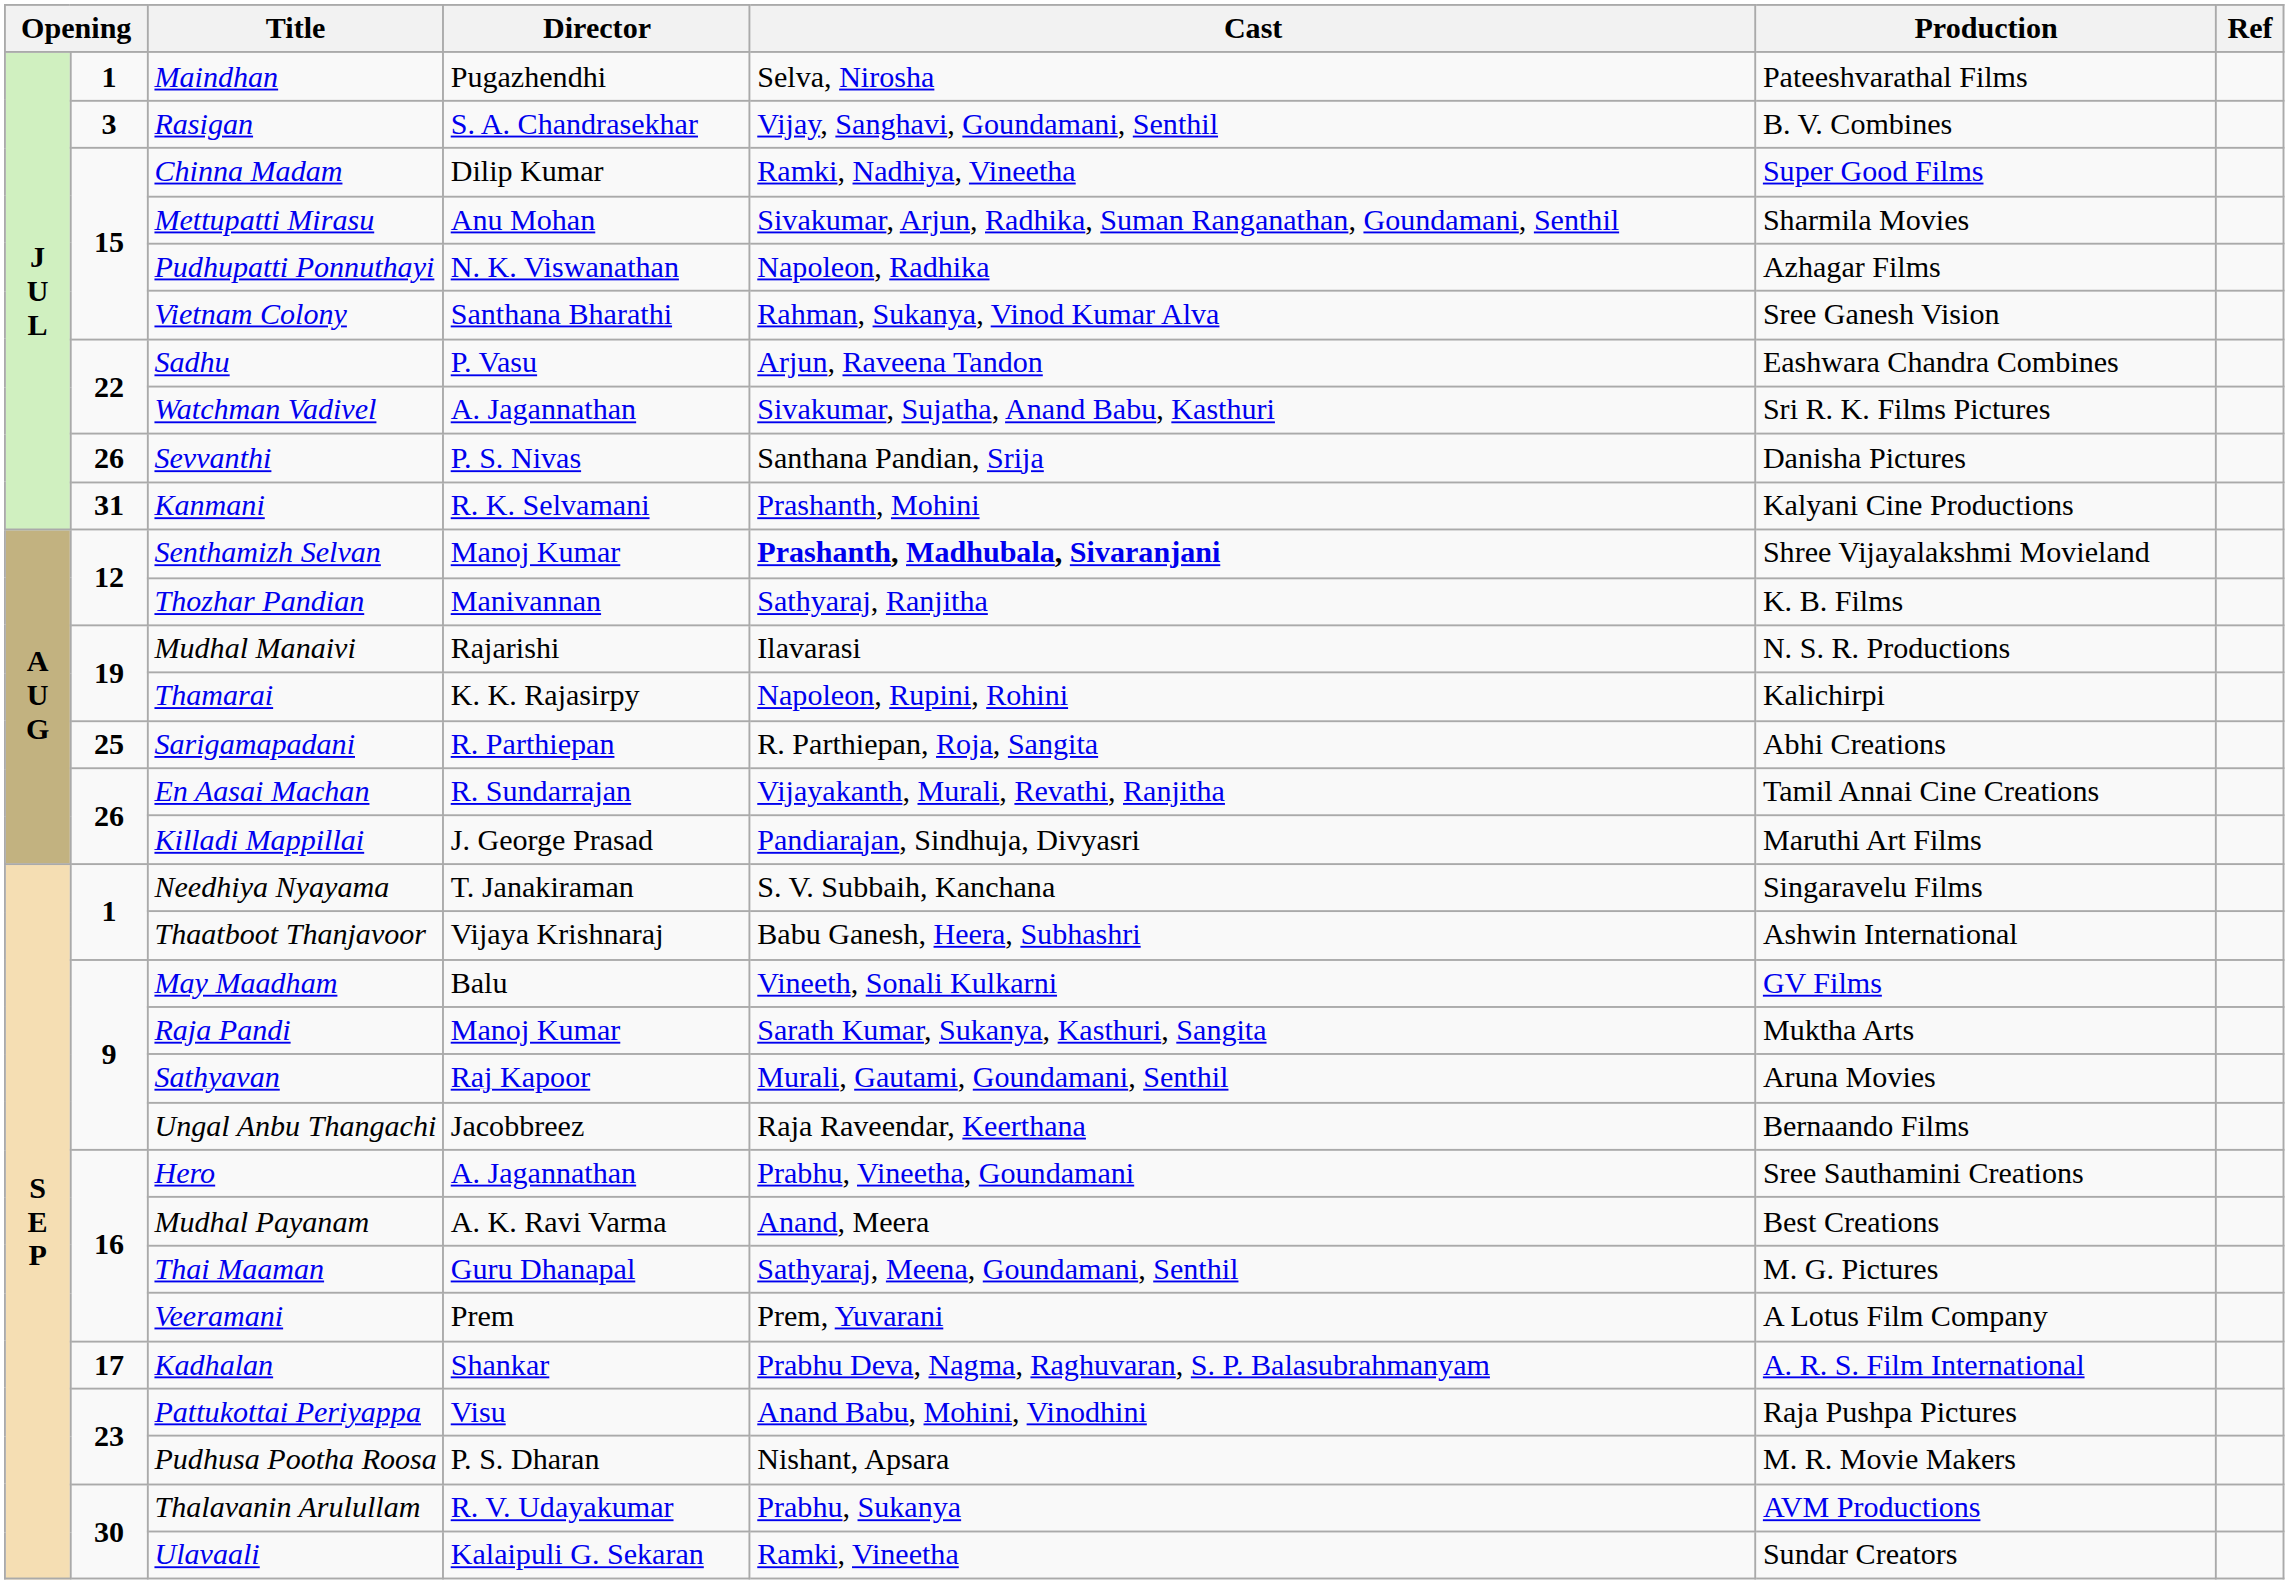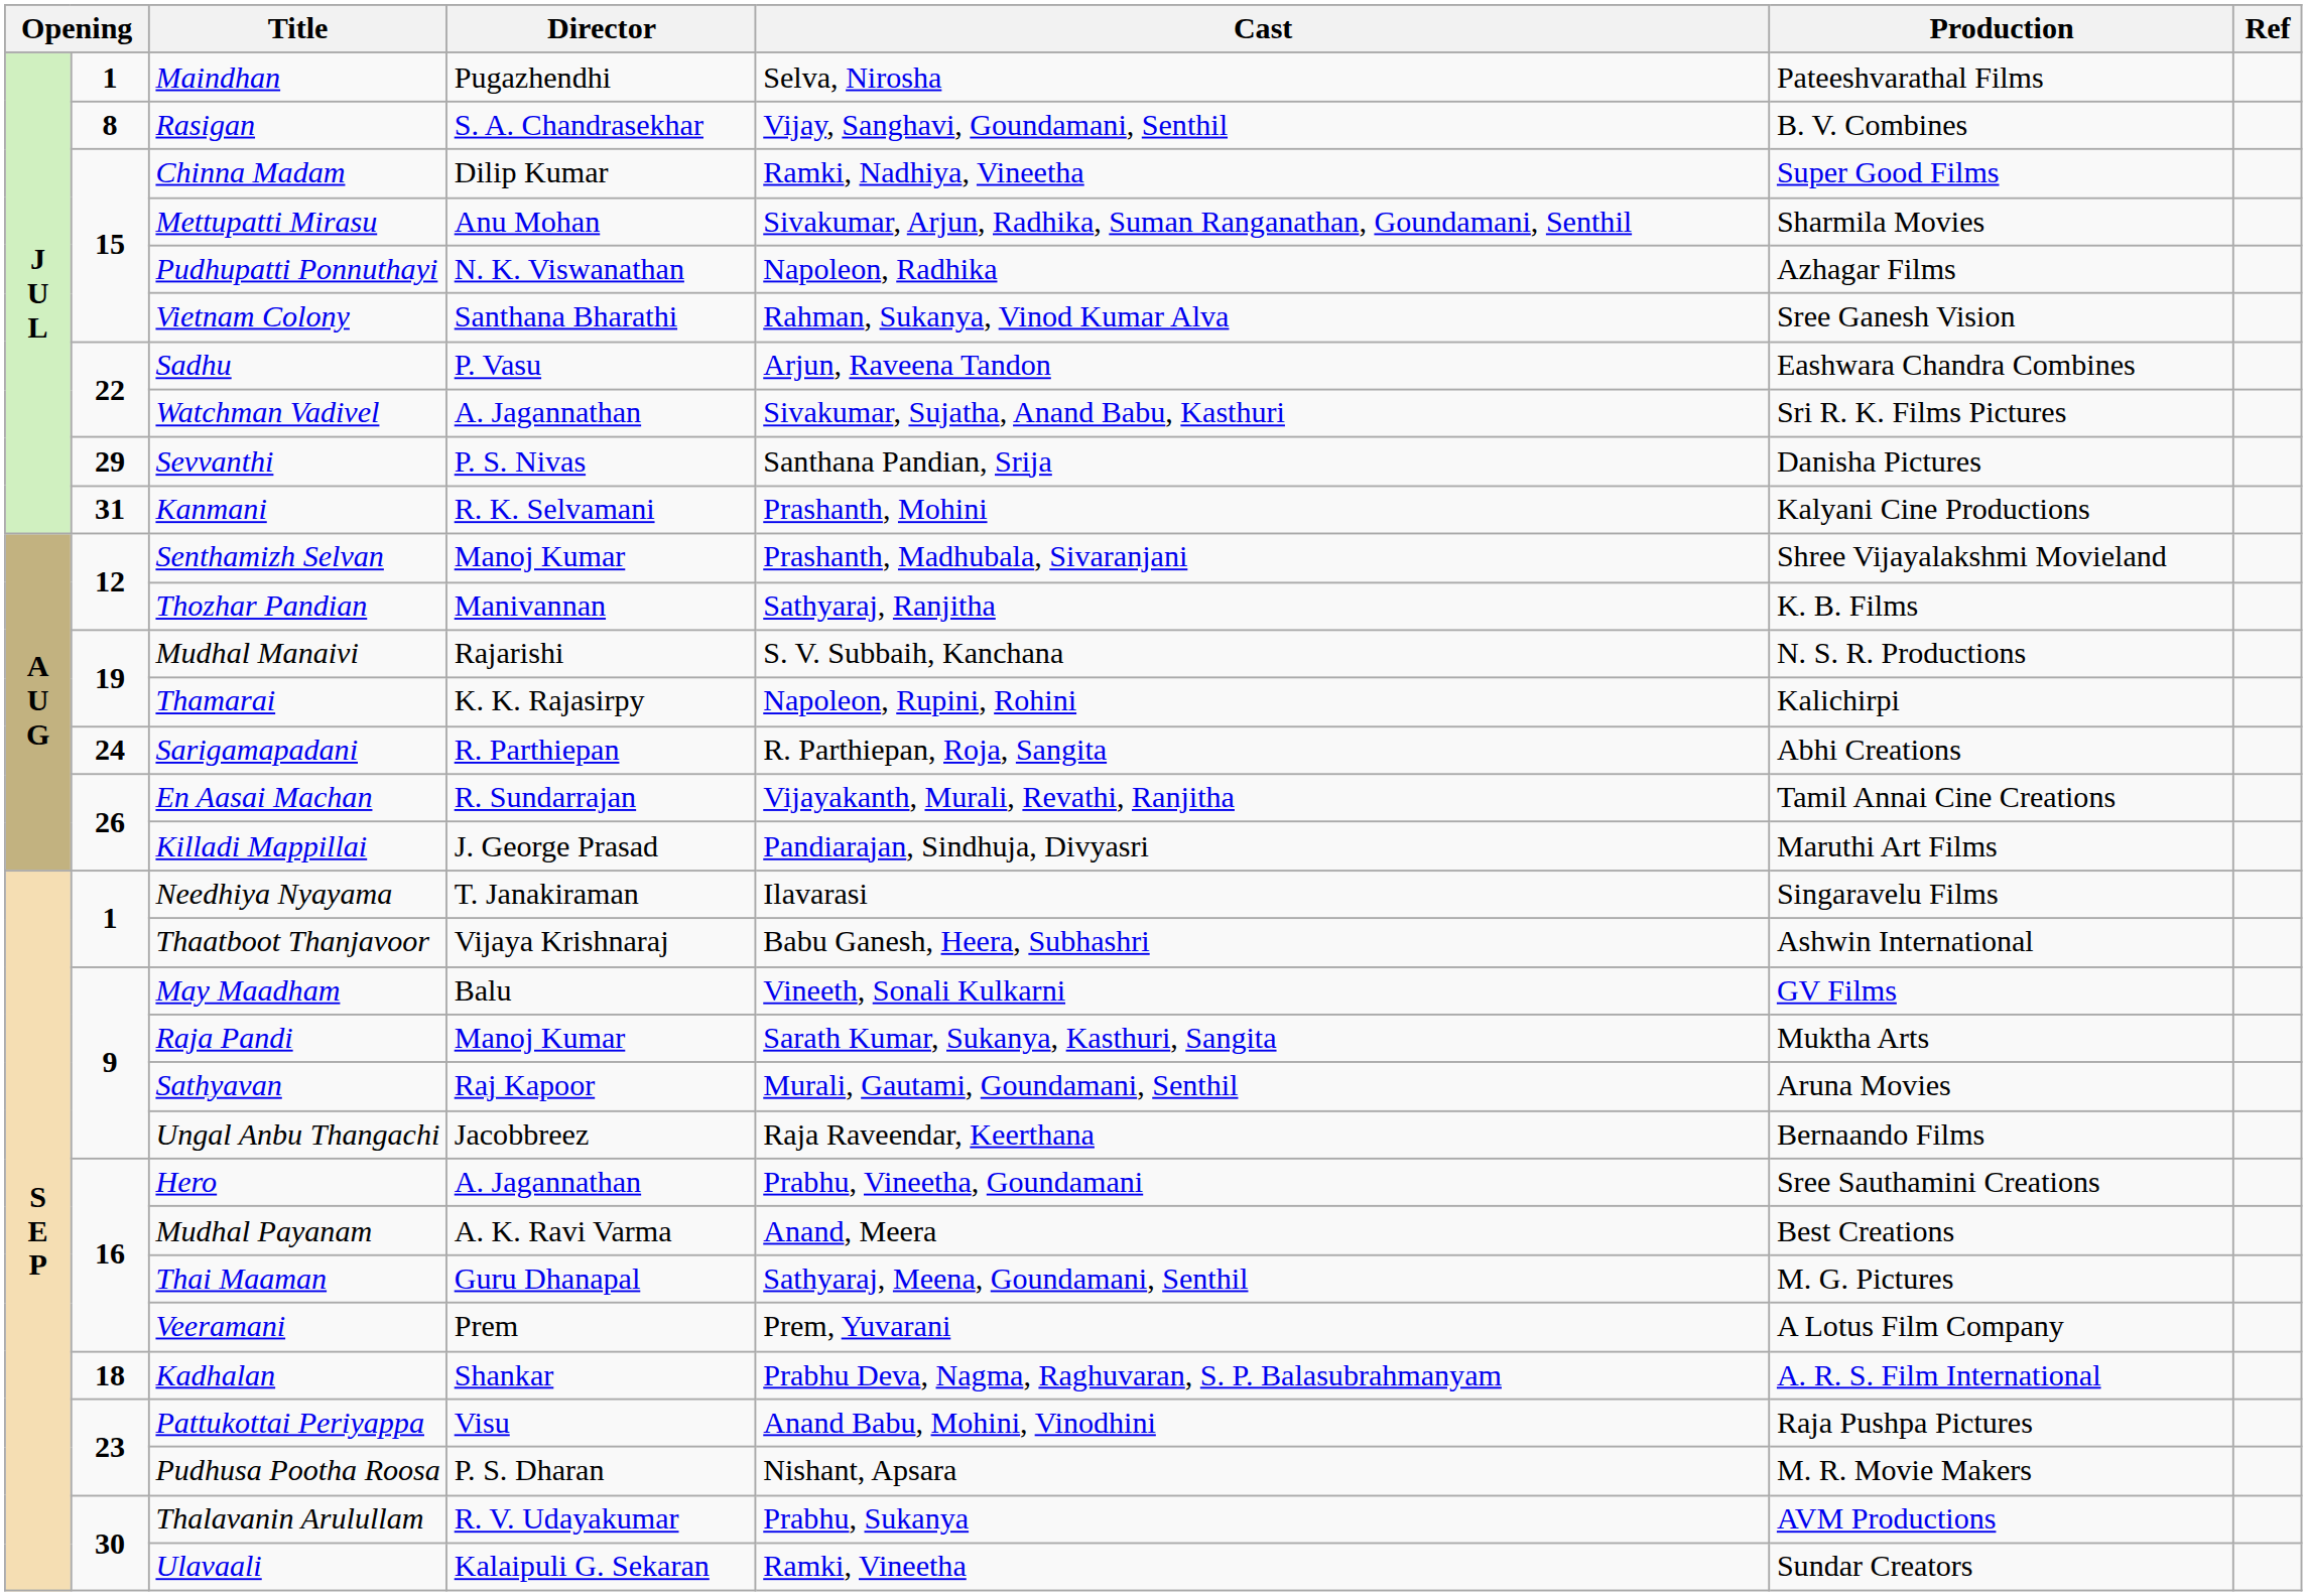Rasigan | column 2: 3 -> 8
Sevvanthi | column 2: 26 -> 29
Senthamizh Selvan | Cast: bold -> normal
Mudhal Manaivi | Cast: Ilavarasi -> S. V. Subbaih, Kanchana
Sarigamapadani | column 2: 25 -> 24
Needhiya Nyayama | Cast: S. V. Subbaih, Kanchana -> Ilavarasi
Kadhalan | column 2: 17 -> 18
